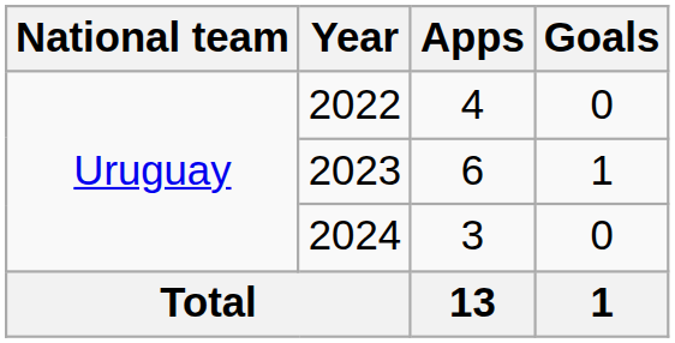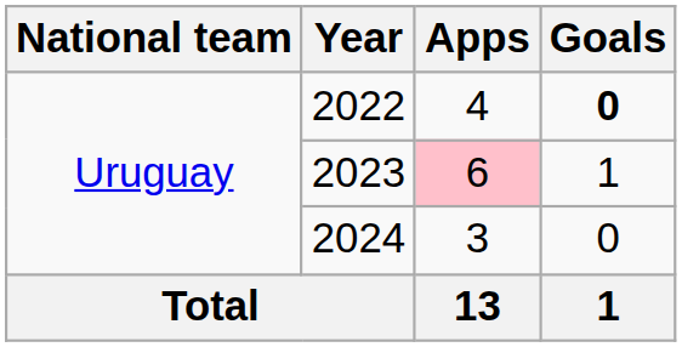2022 | Goals: normal -> bold
2023 | Apps: no background -> pink background
